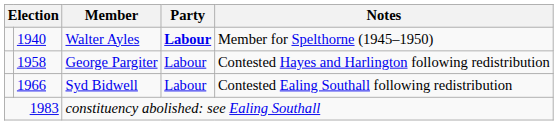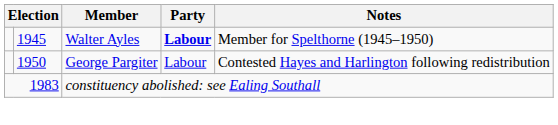Walter Ayles | column 2: 1940 -> 1945
George Pargiter | column 2: 1958 -> 1950
- row: 1966 | Syd Bidwell | Labour | Contested Ealing Southall following redistribution
